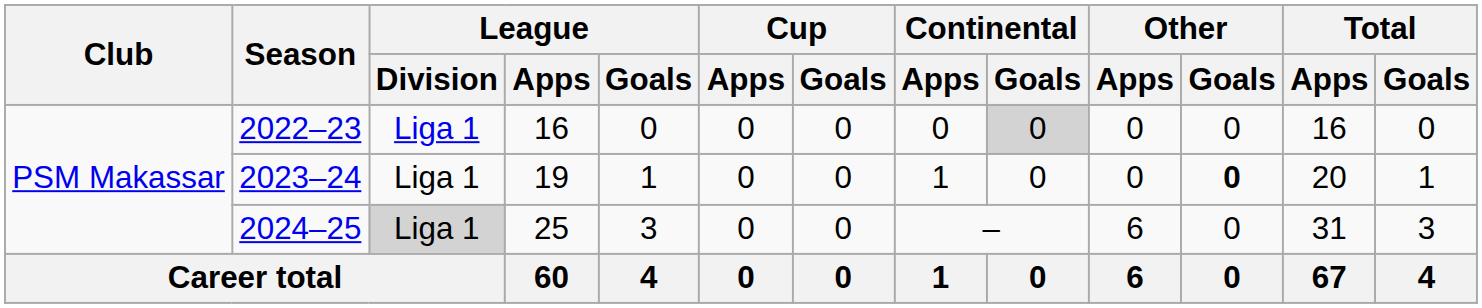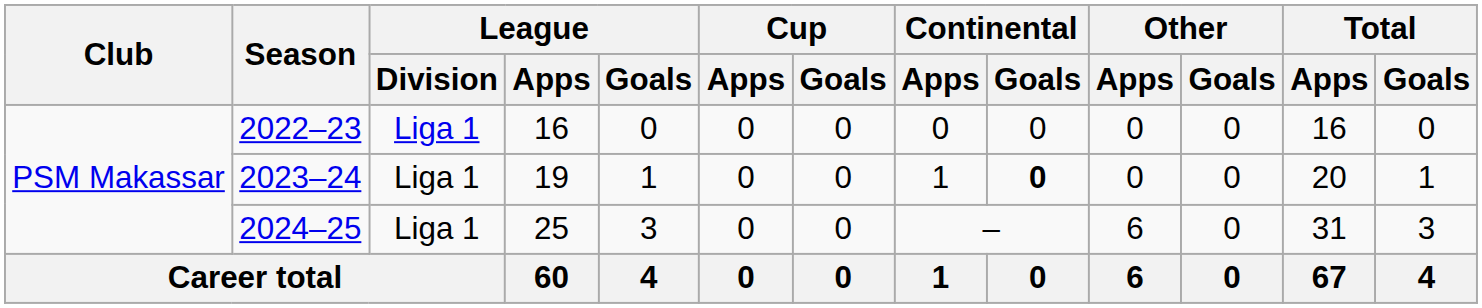2022–23 | Continental / Goals: lightgrey background -> no background
2023–24 | Continental / Goals: normal -> bold
2023–24 | Other / Goals: bold -> normal
2024–25 | League / Division: lightgrey background -> no background
